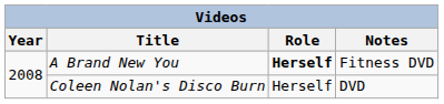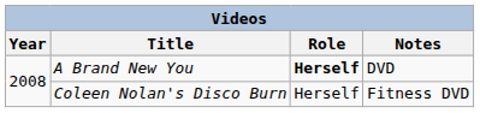A Brand New You | Notes: Fitness DVD -> DVD
Coleen Nolan's Disco Burn | Notes: DVD -> Fitness DVD
